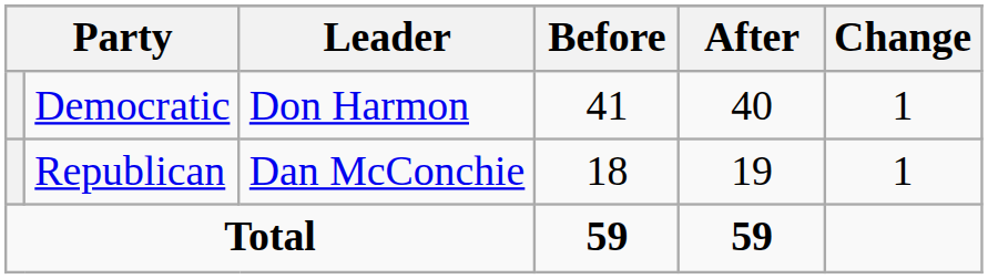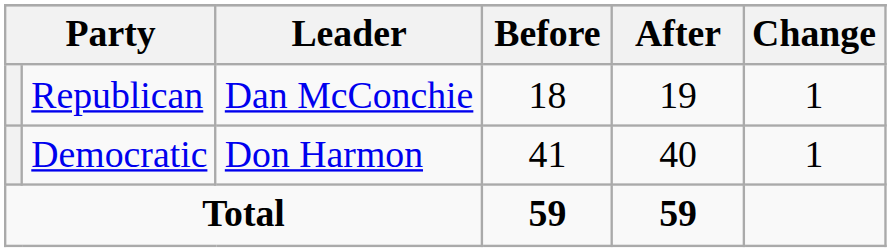rows swapped: Democratic <-> Republican
